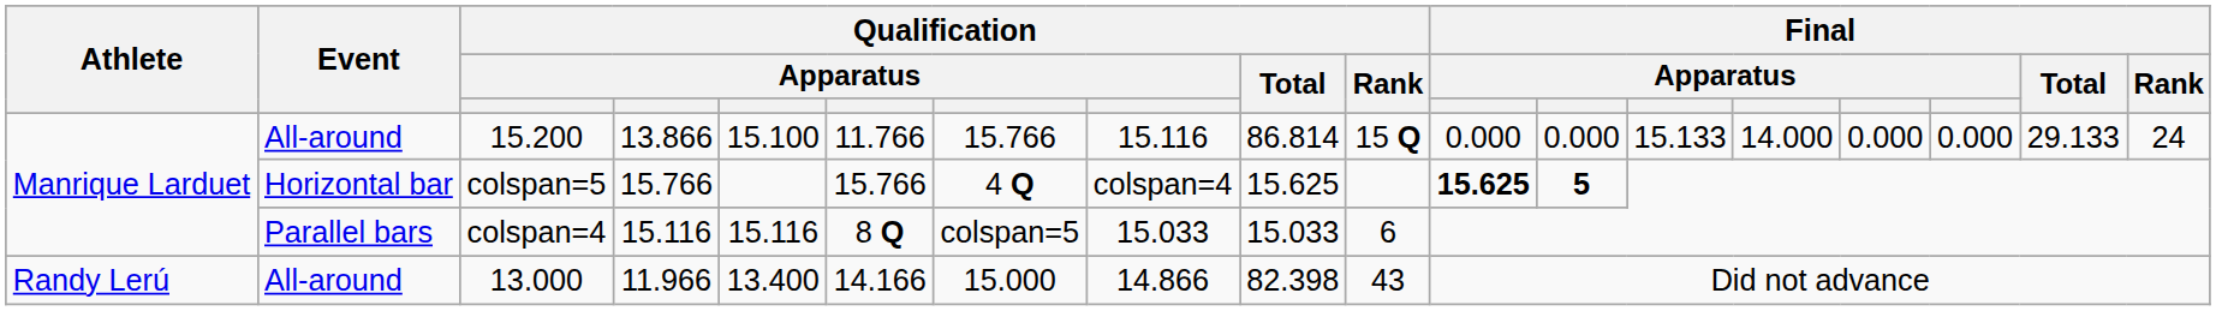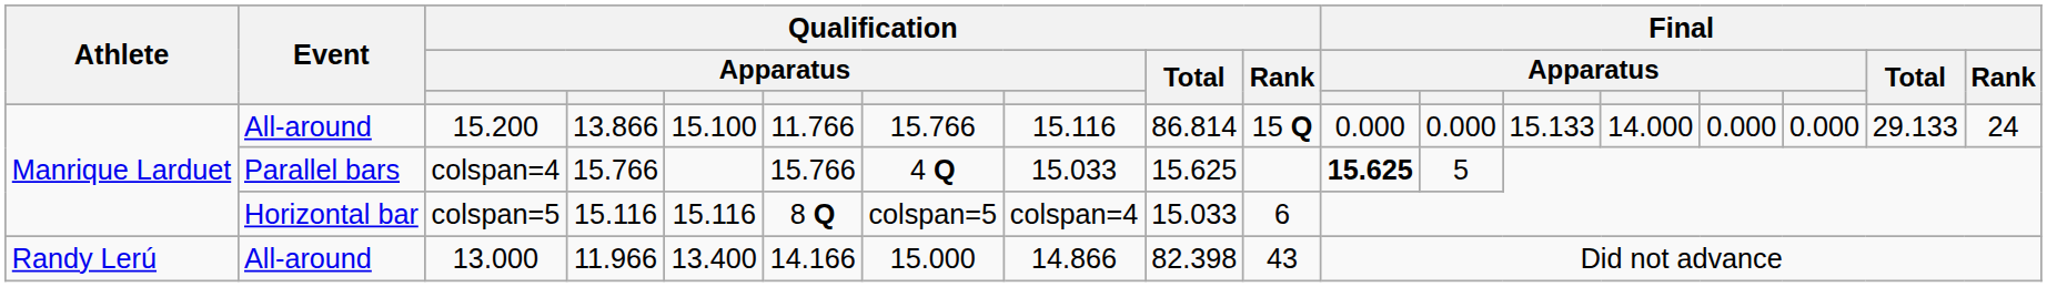row 5 | Event: Horizontal bar -> Parallel bars
row 5 | column 3: colspan=5 -> colspan=4
row 5 | column 8: colspan=4 -> 15.033
row 5 | column 12: bold -> normal
row 6 | Event: Parallel bars -> Horizontal bar
row 6 | column 3: colspan=4 -> colspan=5
row 6 | column 8: 15.033 -> colspan=4
